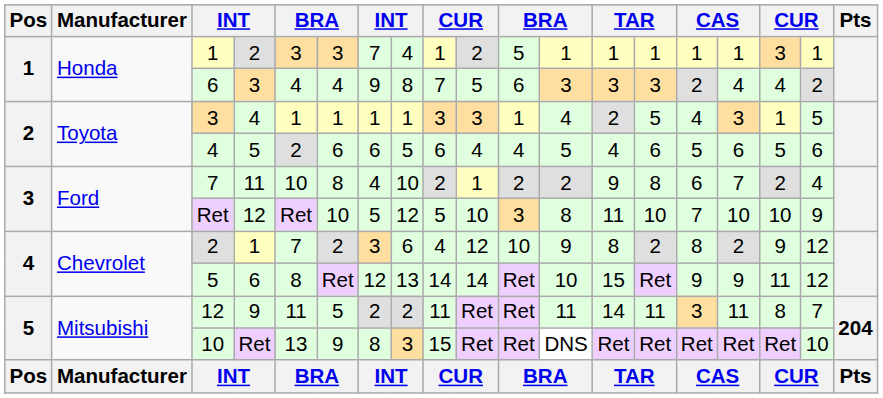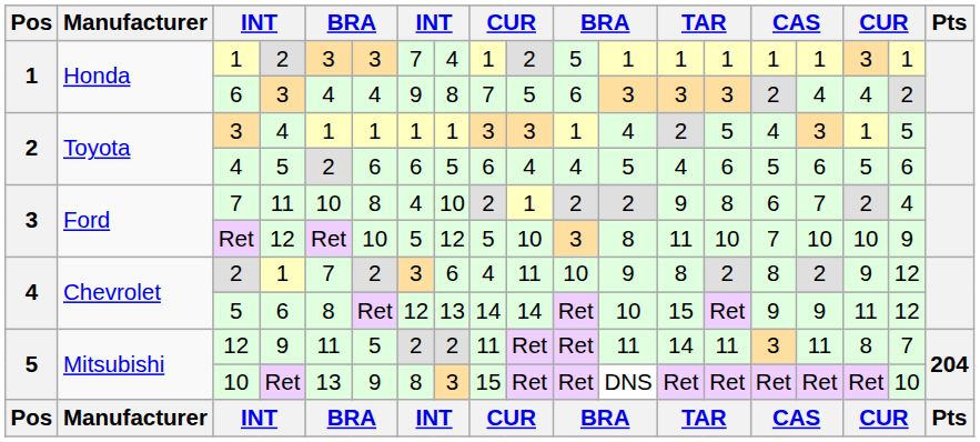row 8 | column 10: 12 -> 11
